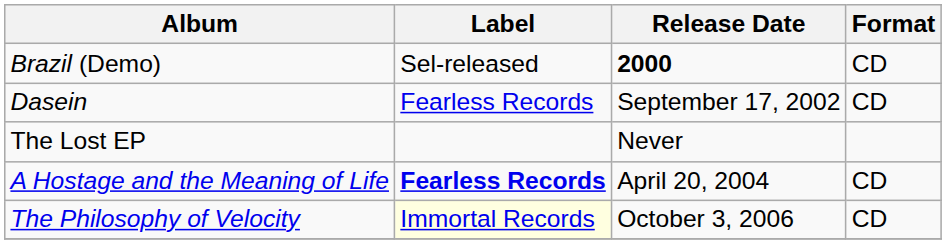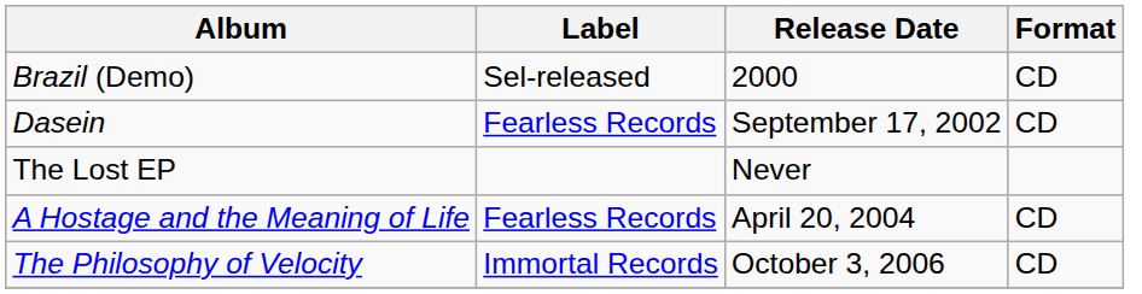Brazil (Demo) | Release Date: bold -> normal
A Hostage and the Meaning of Life | Label: bold -> normal
The Philosophy of Velocity | Label: lightyellow background -> no background
